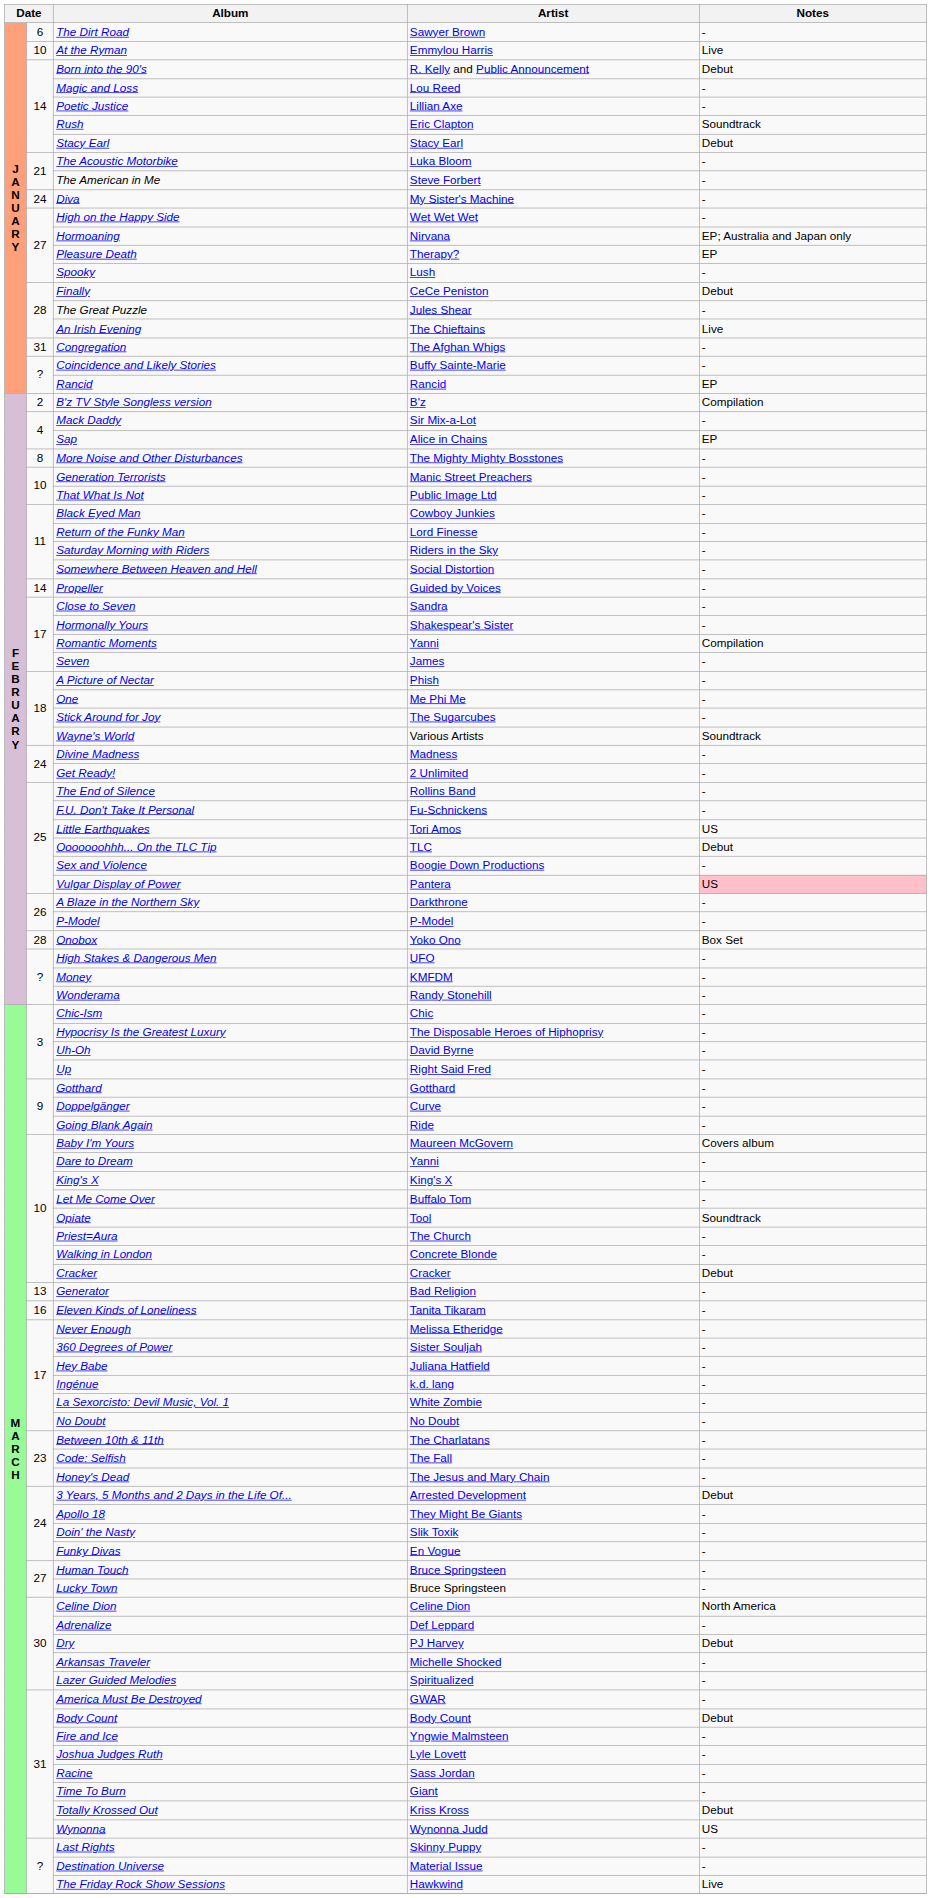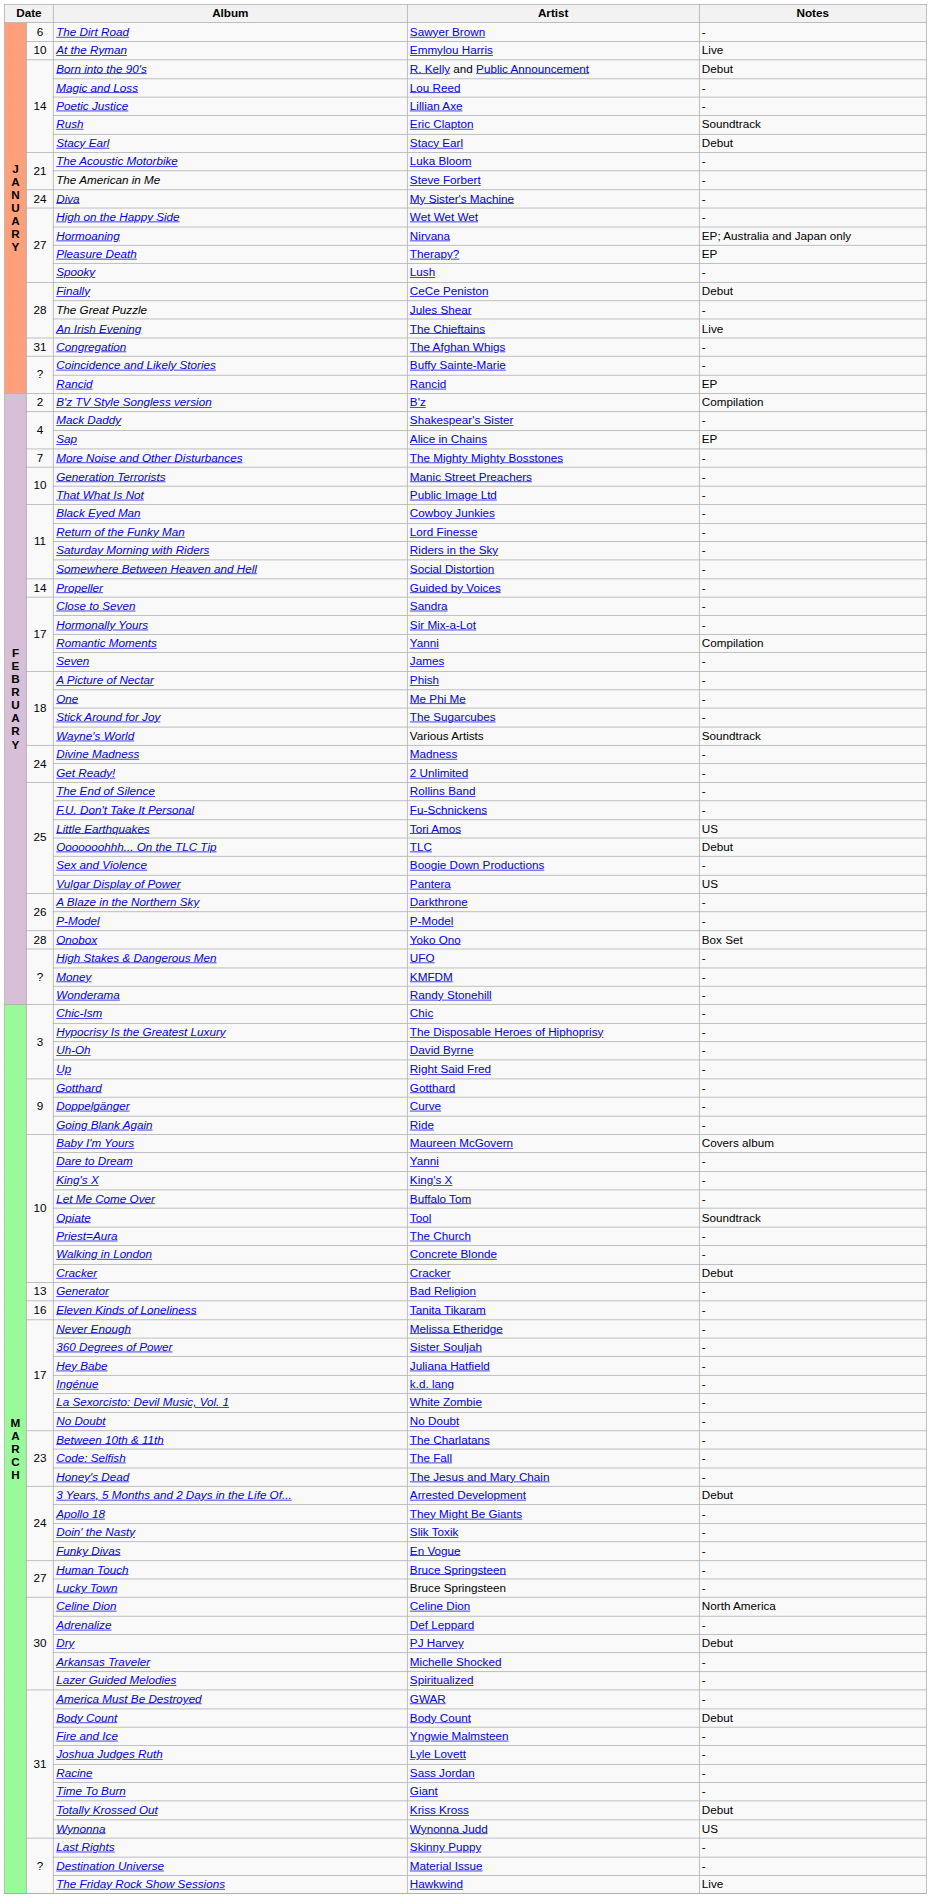Mack Daddy | Artist: Sir Mix-a-Lot -> Shakespear's Sister
More Noise and Other Disturbances | column 2: 8 -> 7
Hormonally Yours | Artist: Shakespear's Sister -> Sir Mix-a-Lot
Vulgar Display of Power | Notes: pink background -> no background
